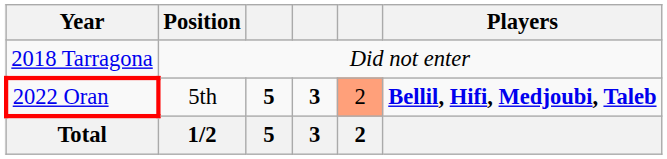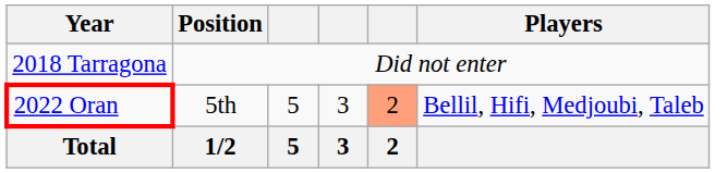2022 Oran | column 3: bold -> normal
2022 Oran | column 4: bold -> normal
2022 Oran | Players: bold -> normal
